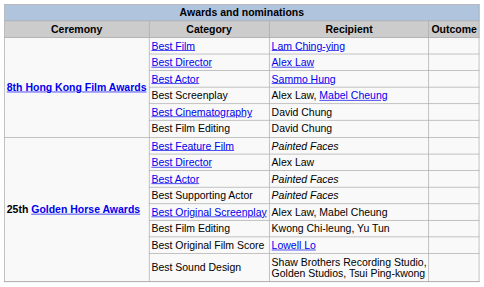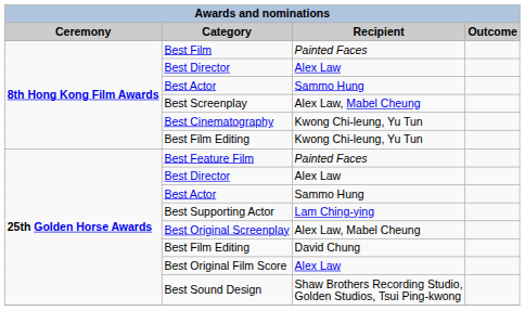Best Film | Recipient: Lam Ching-ying -> Painted Faces
Best Cinematography | Recipient: David Chung -> Kwong Chi-leung, Yu Tun
8th Hong Kong Film Awards / Best Film Editing | Recipient: David Chung -> Kwong Chi-leung, Yu Tun
25th Golden Horse Awards / Best Actor | Recipient: Painted Faces -> Sammo Hung
Best Supporting Actor | Recipient: Painted Faces -> Lam Ching-ying
25th Golden Horse Awards / Best Film Editing | Recipient: Kwong Chi-leung, Yu Tun -> David Chung
Best Original Film Score | Recipient: Lowell Lo -> Alex Law
